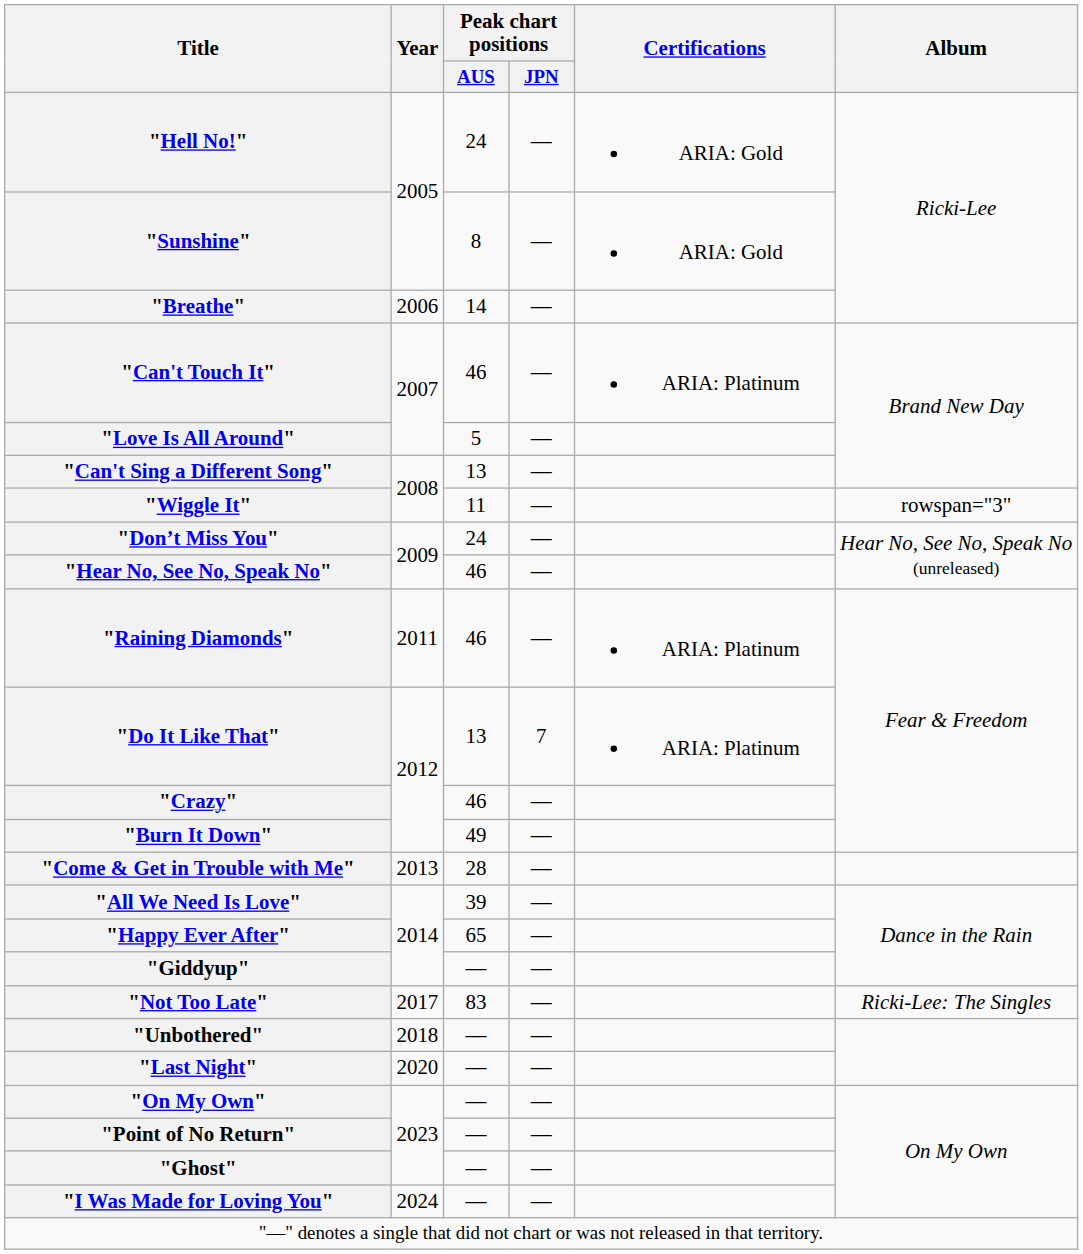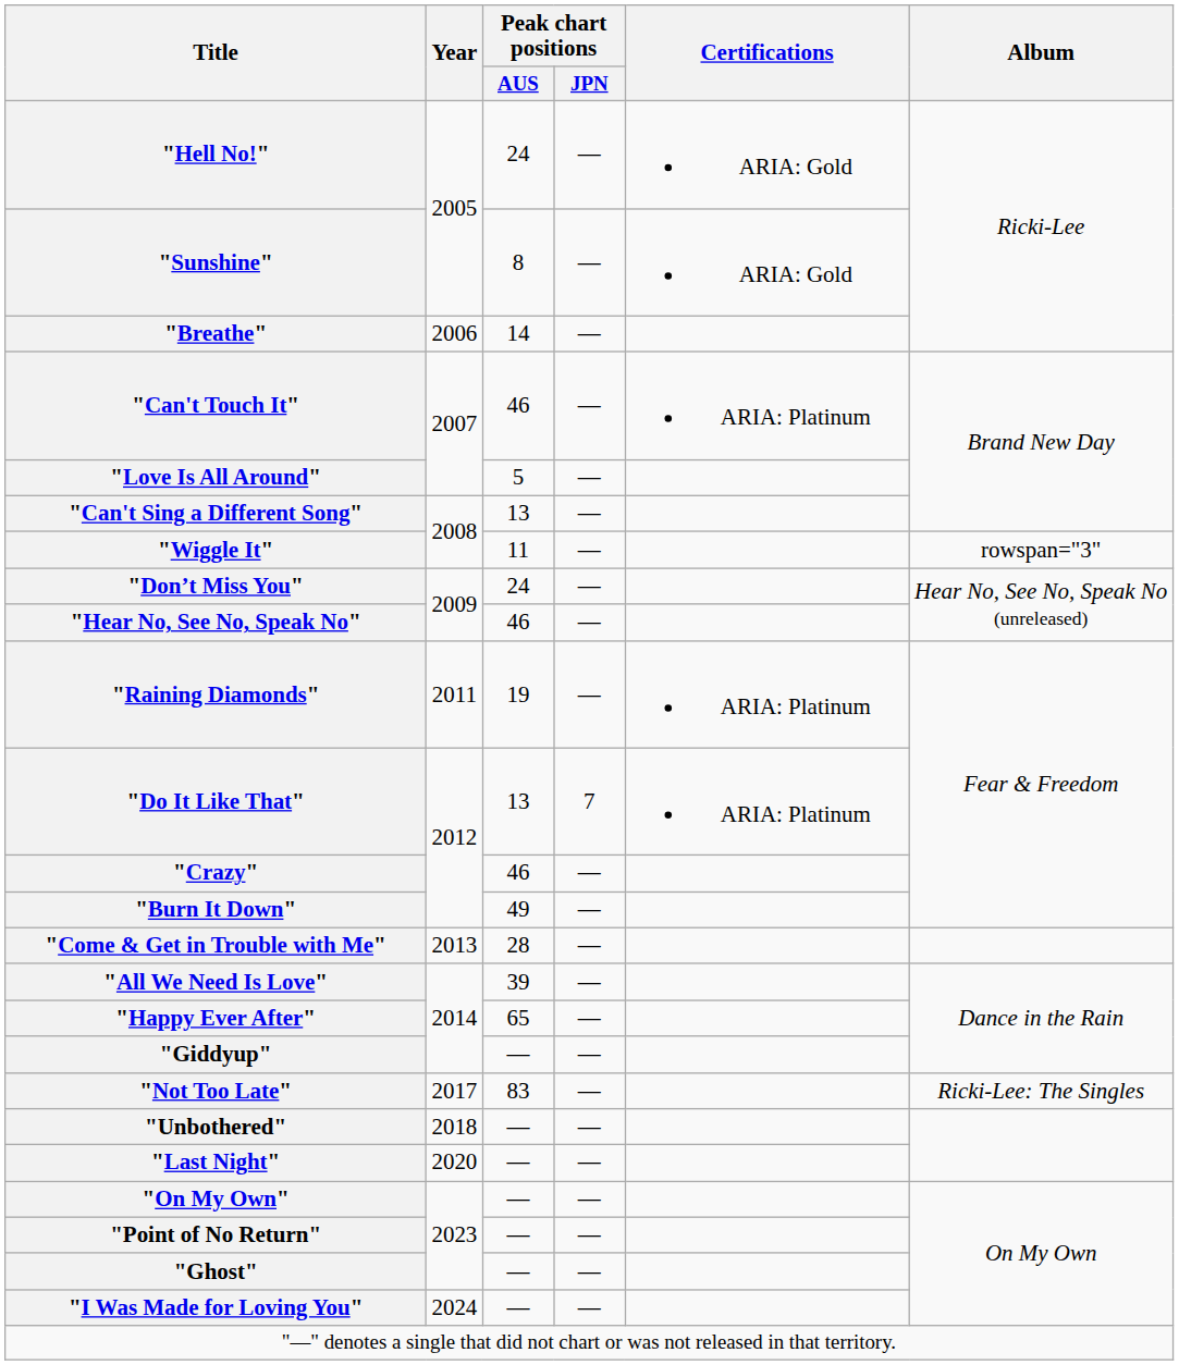"Raining Diamonds" | Peak chart positions / AUS: 46 -> 19
